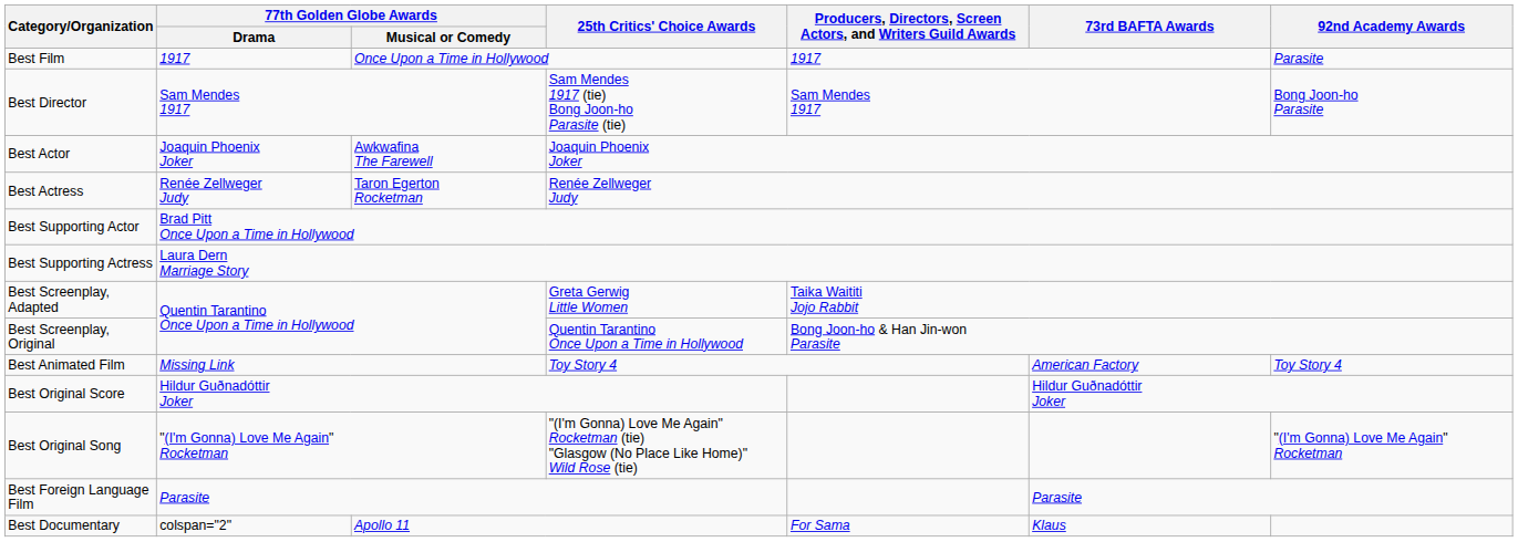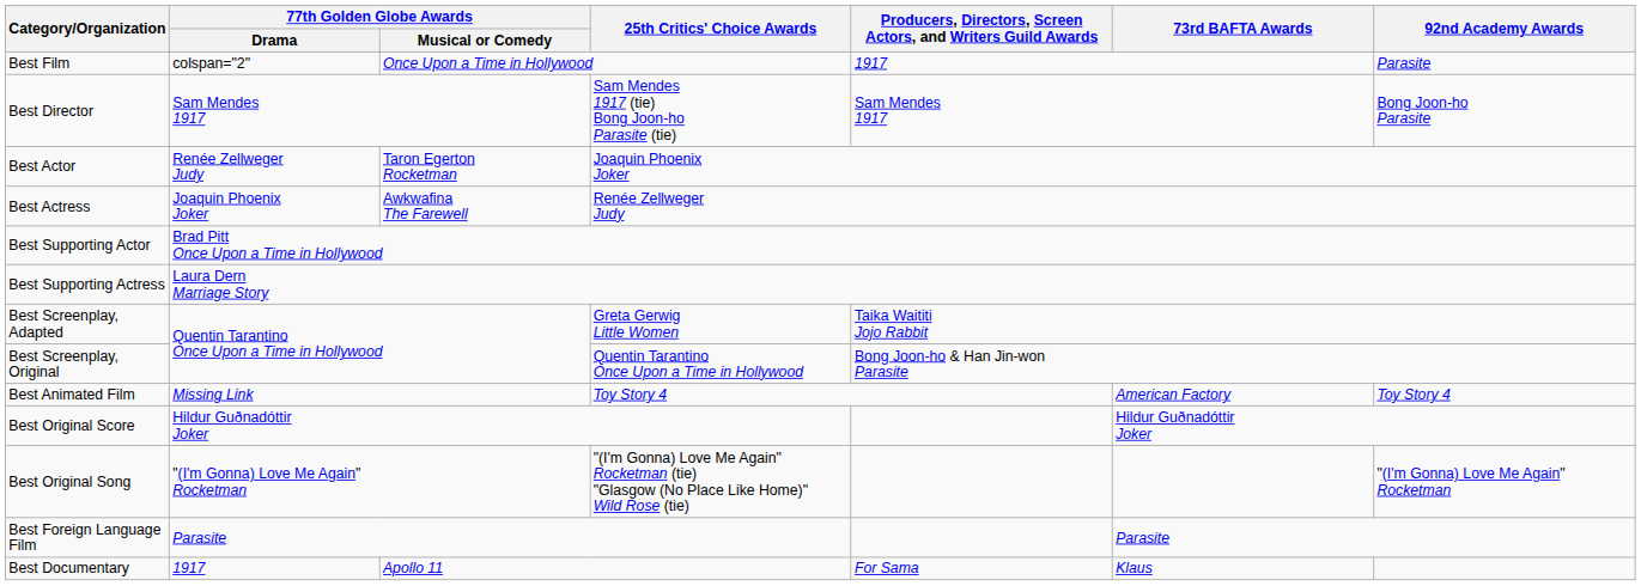Best Film | 77th Golden Globe Awards / Drama: 1917 -> colspan="2"
Best Actor | 77th Golden Globe Awards / Drama: Joaquin Phoenix Joker -> Renée Zellweger Judy
Best Actor | 77th Golden Globe Awards / Musical or Comedy: Awkwafina The Farewell -> Taron Egerton Rocketman
Best Actress | 77th Golden Globe Awards / Drama: Renée Zellweger Judy -> Joaquin Phoenix Joker
Best Actress | 77th Golden Globe Awards / Musical or Comedy: Taron Egerton Rocketman -> Awkwafina The Farewell
Best Documentary | 77th Golden Globe Awards / Drama: colspan="2" -> 1917
